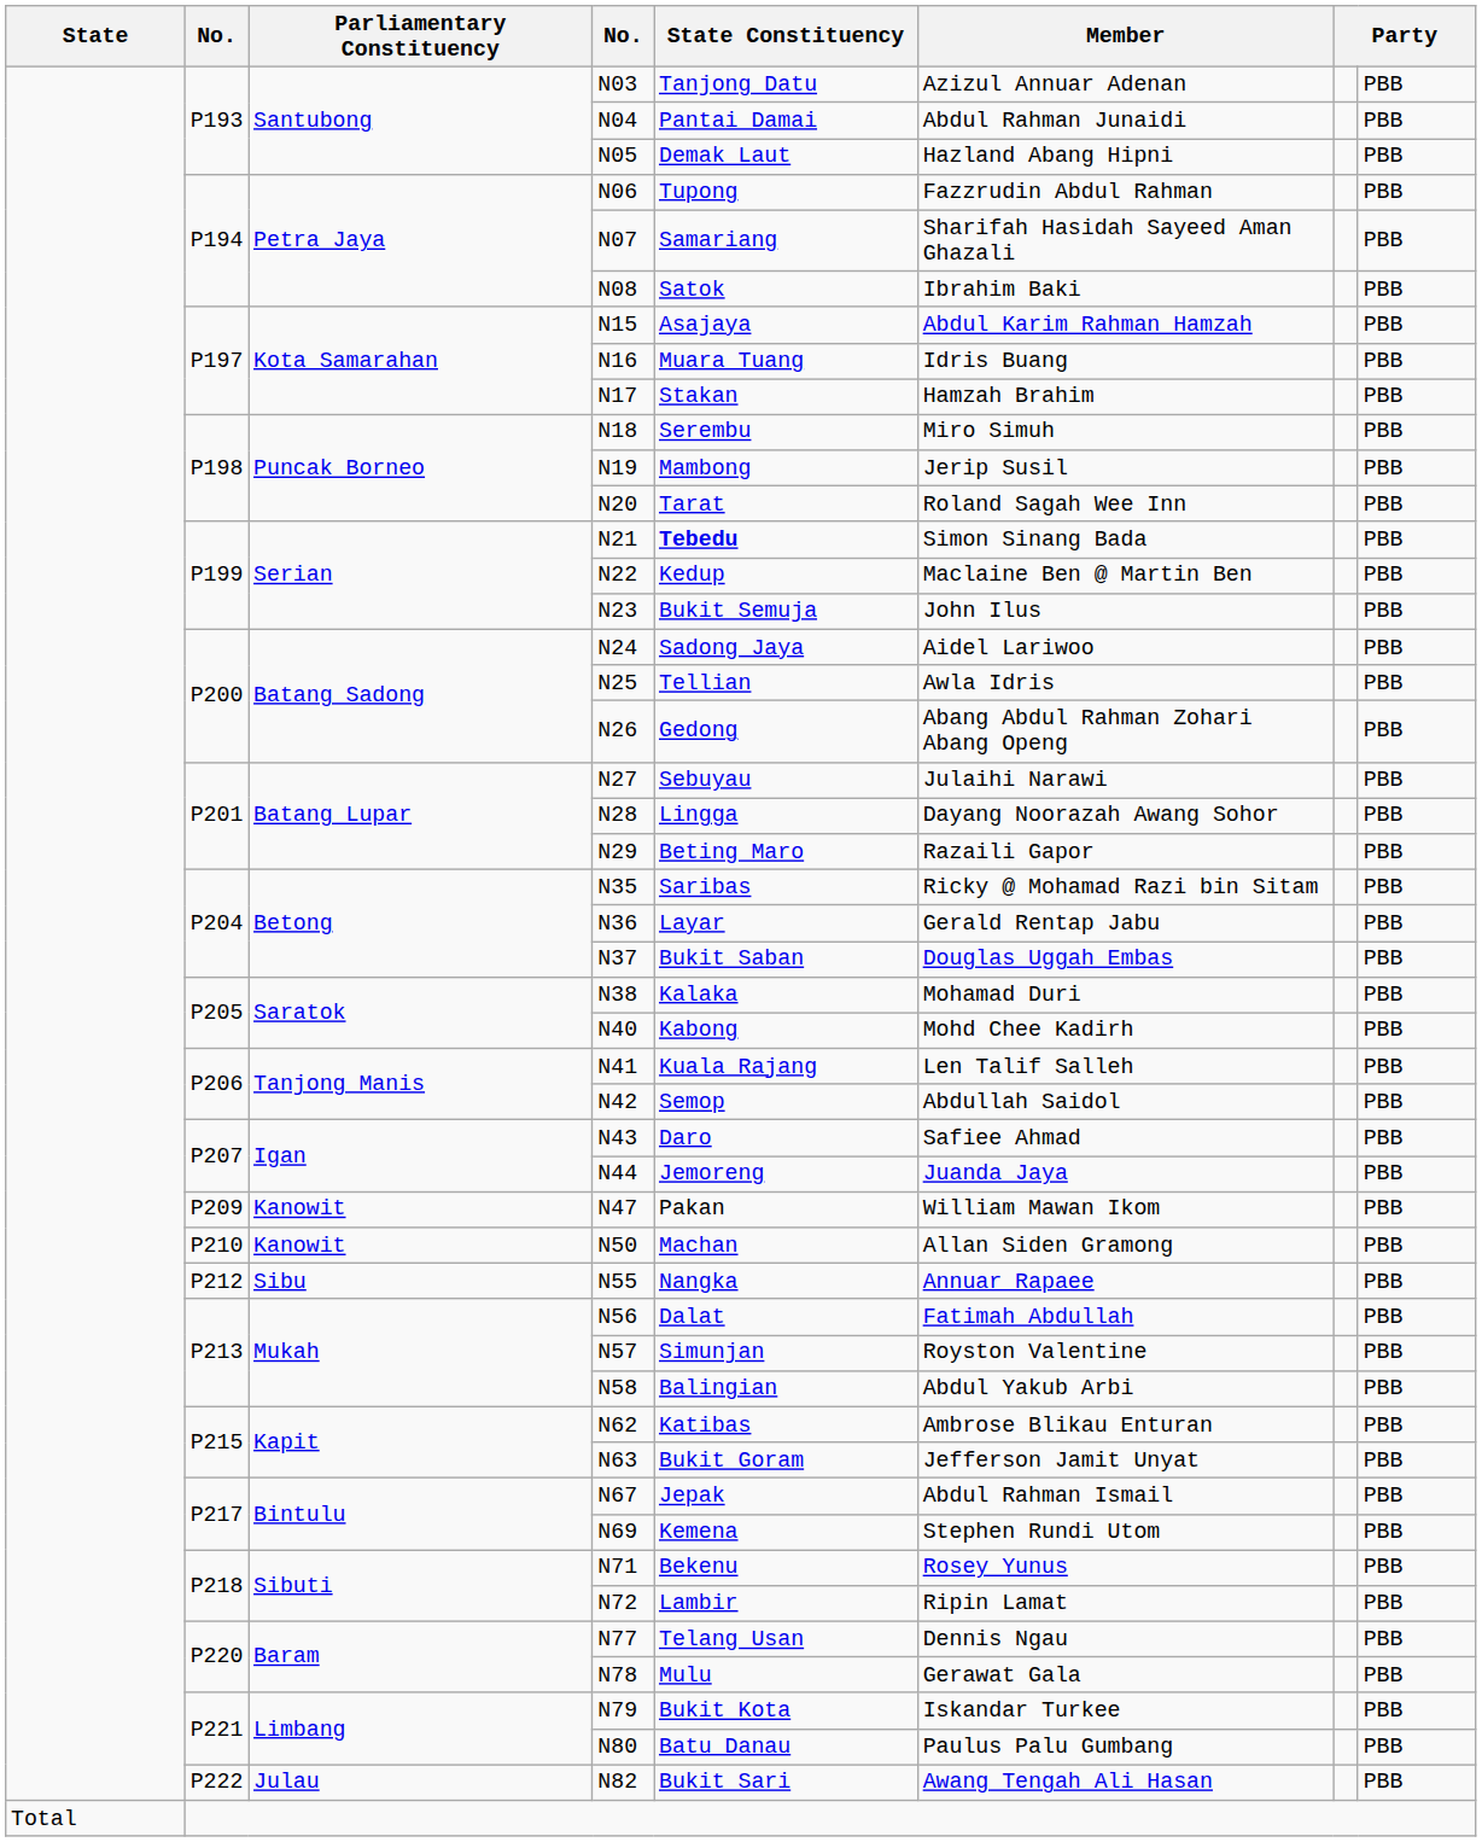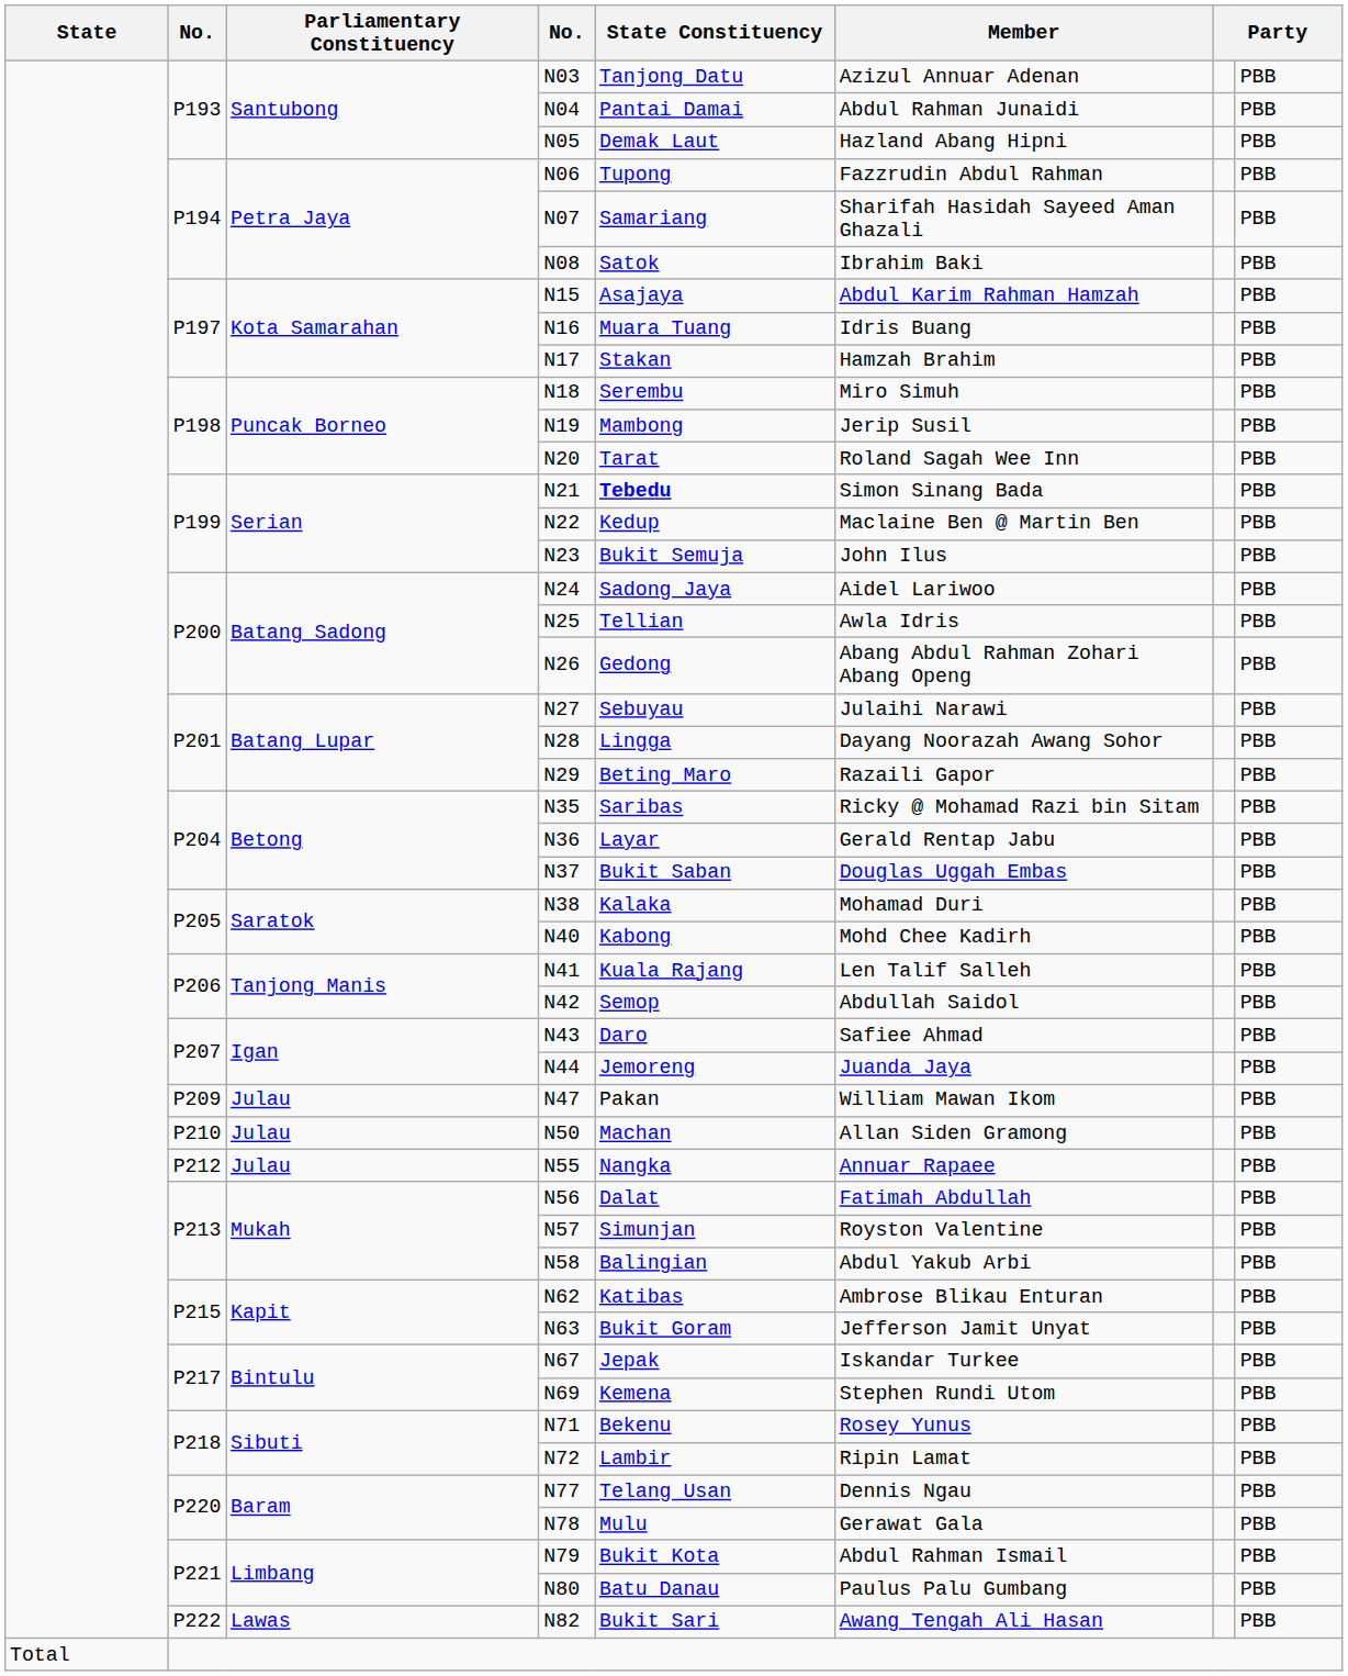N47 | Parliamentary Constituency: Kanowit -> Julau
N50 | Parliamentary Constituency: Kanowit -> Julau
N55 | Parliamentary Constituency: Sibu -> Julau
N67 | Member: Abdul Rahman Ismail -> Iskandar Turkee
N79 | Member: Iskandar Turkee -> Abdul Rahman Ismail
N82 | Parliamentary Constituency: Julau -> Lawas
